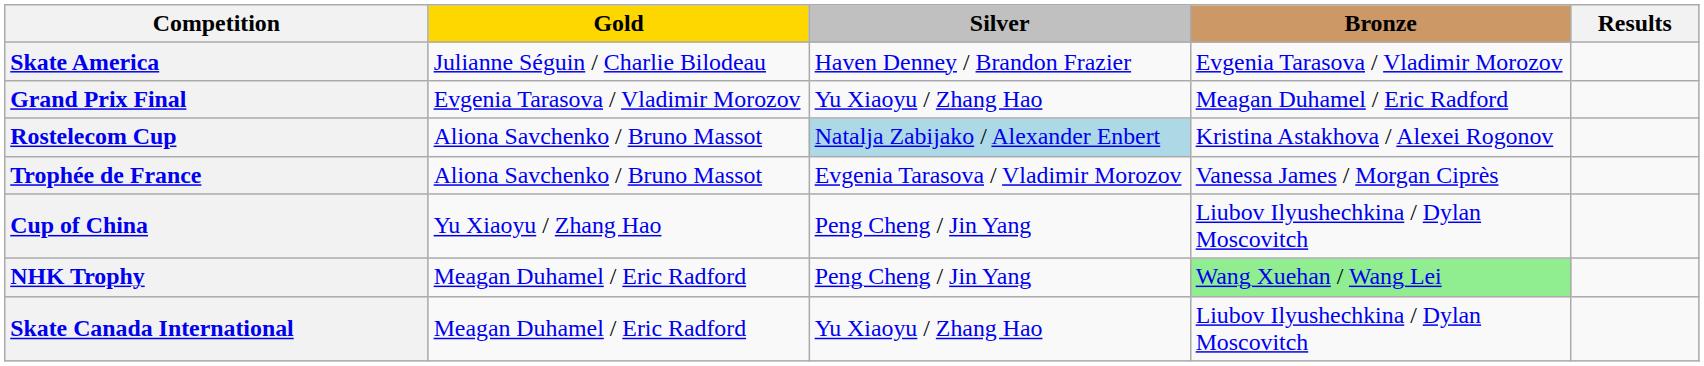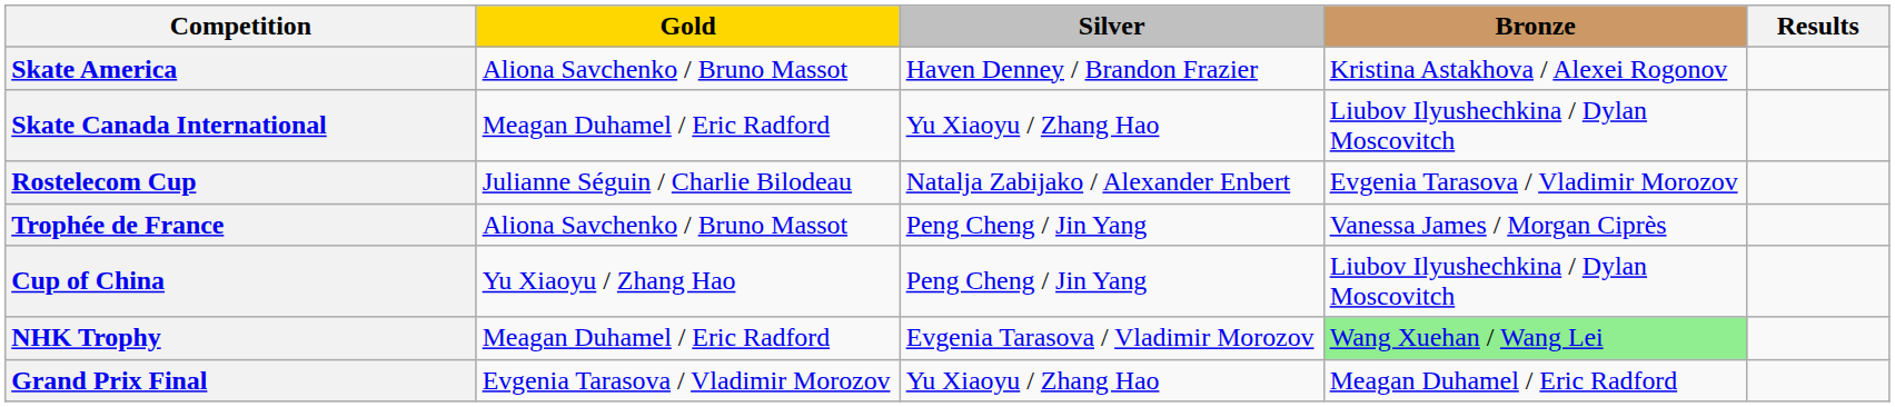Skate America | Gold: Julianne Séguin / Charlie Bilodeau -> Aliona Savchenko / Bruno Massot
Skate America | Bronze: Evgenia Tarasova / Vladimir Morozov -> Kristina Astakhova / Alexei Rogonov
rows swapped: Skate Canada International <-> Grand Prix Final
Rostelecom Cup | Gold: Aliona Savchenko / Bruno Massot -> Julianne Séguin / Charlie Bilodeau
Rostelecom Cup | Silver: lightblue background -> no background
Rostelecom Cup | Bronze: Kristina Astakhova / Alexei Rogonov -> Evgenia Tarasova / Vladimir Morozov
Trophée de France | Silver: Evgenia Tarasova / Vladimir Morozov -> Peng Cheng / Jin Yang
NHK Trophy | Silver: Peng Cheng / Jin Yang -> Evgenia Tarasova / Vladimir Morozov
